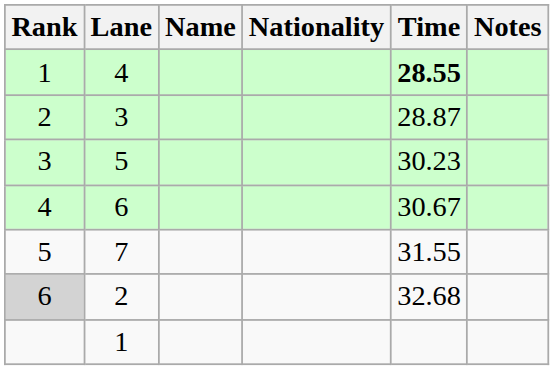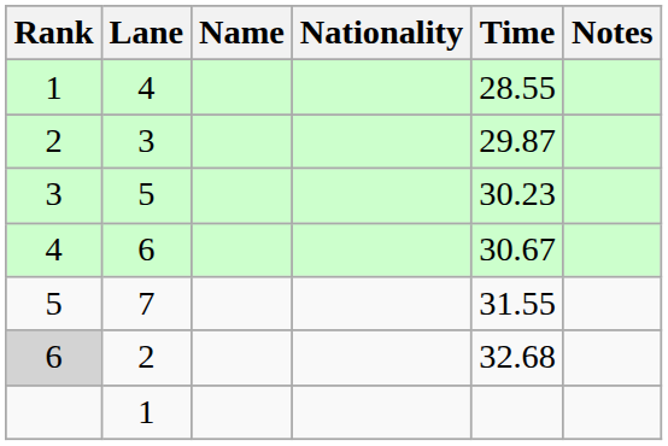row 2 | Time: bold -> normal
row 3 | Time: 28.87 -> 29.87
